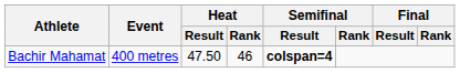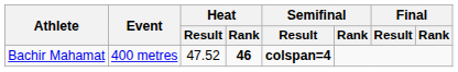Bachir Mahamat | Heat / Result: 47.50 -> 47.52
Bachir Mahamat | Heat / Rank: normal -> bold
